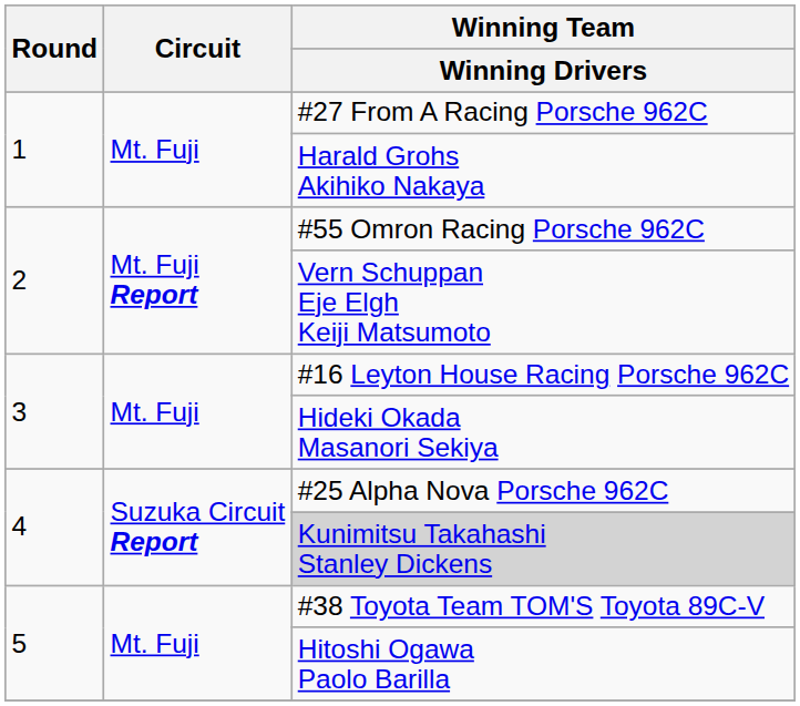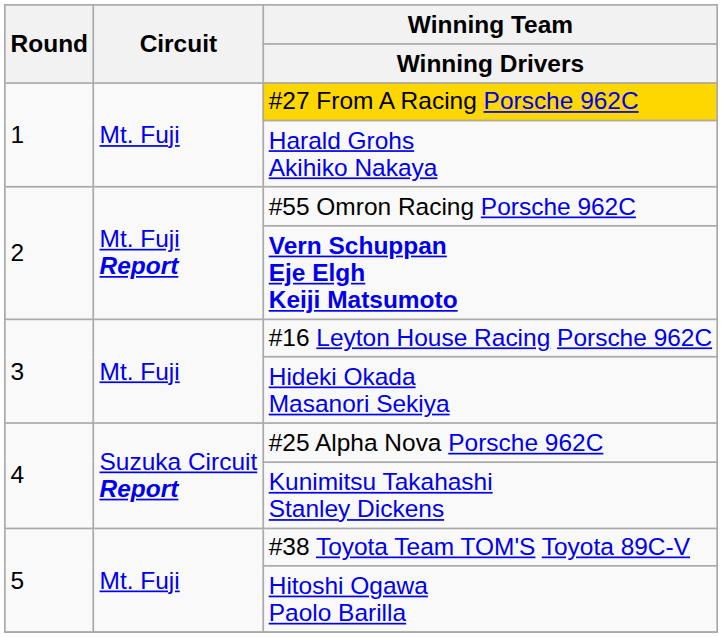#27 From A Racing Porsche 962C | Winning Team / Winning Drivers: no background -> gold background
Vern Schuppan Eje Elgh Keiji Matsumoto | Winning Team / Winning Drivers: normal -> bold
Kunimitsu Takahashi Stanley Dickens | Winning Team / Winning Drivers: lightgrey background -> no background
